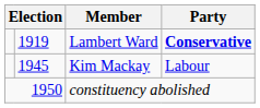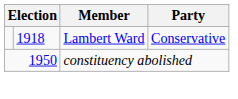Lambert Ward | column 2: 1919 -> 1918
Lambert Ward | Party: bold -> normal
- row: 1945 | Kim Mackay | Labour
